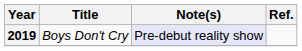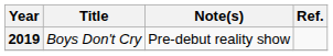2019 | Note(s): lavender background -> no background
